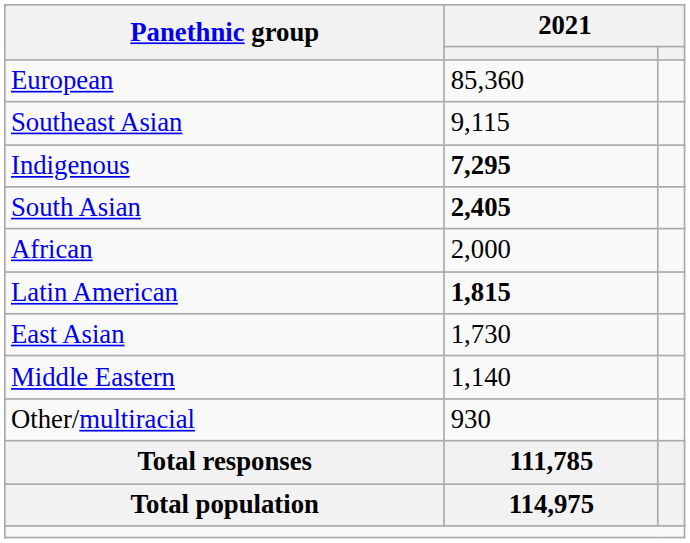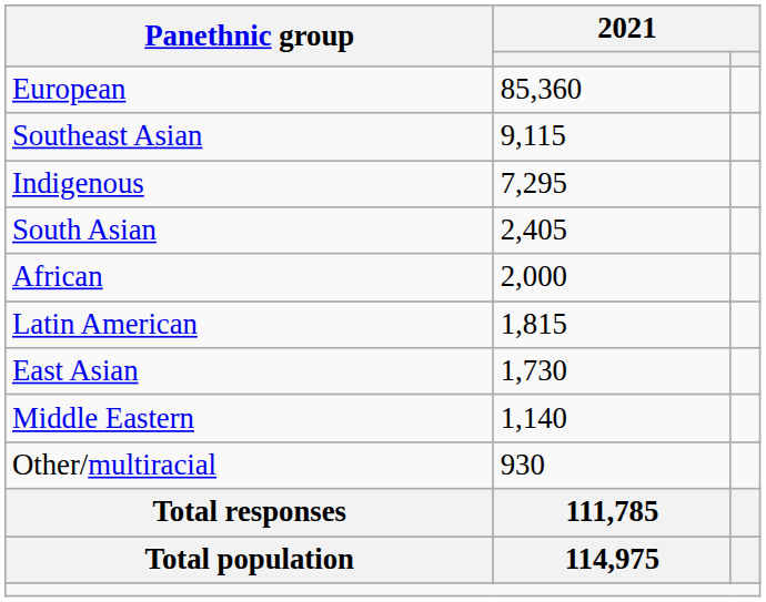Indigenous | column 2: bold -> normal
South Asian | column 2: bold -> normal
Latin American | column 2: bold -> normal
